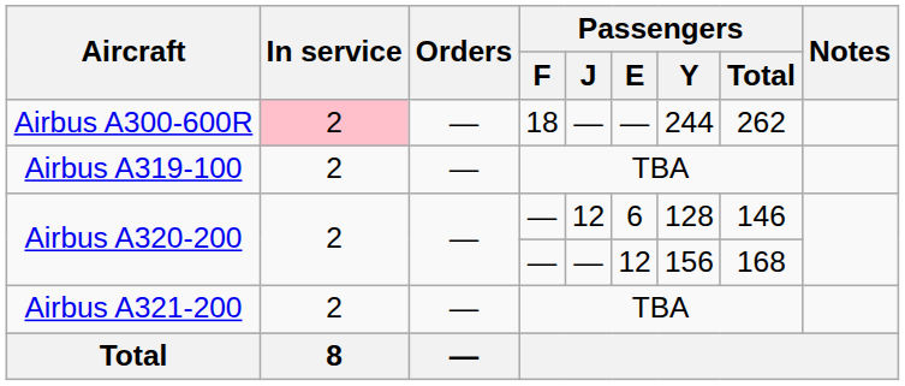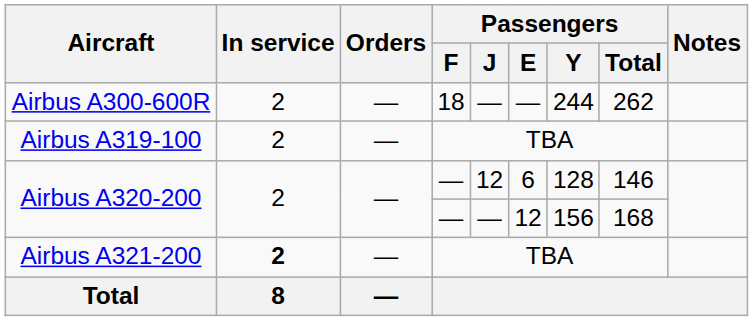Airbus A300-600R | In service: pink background -> no background
Airbus A321-200 | In service: normal -> bold
